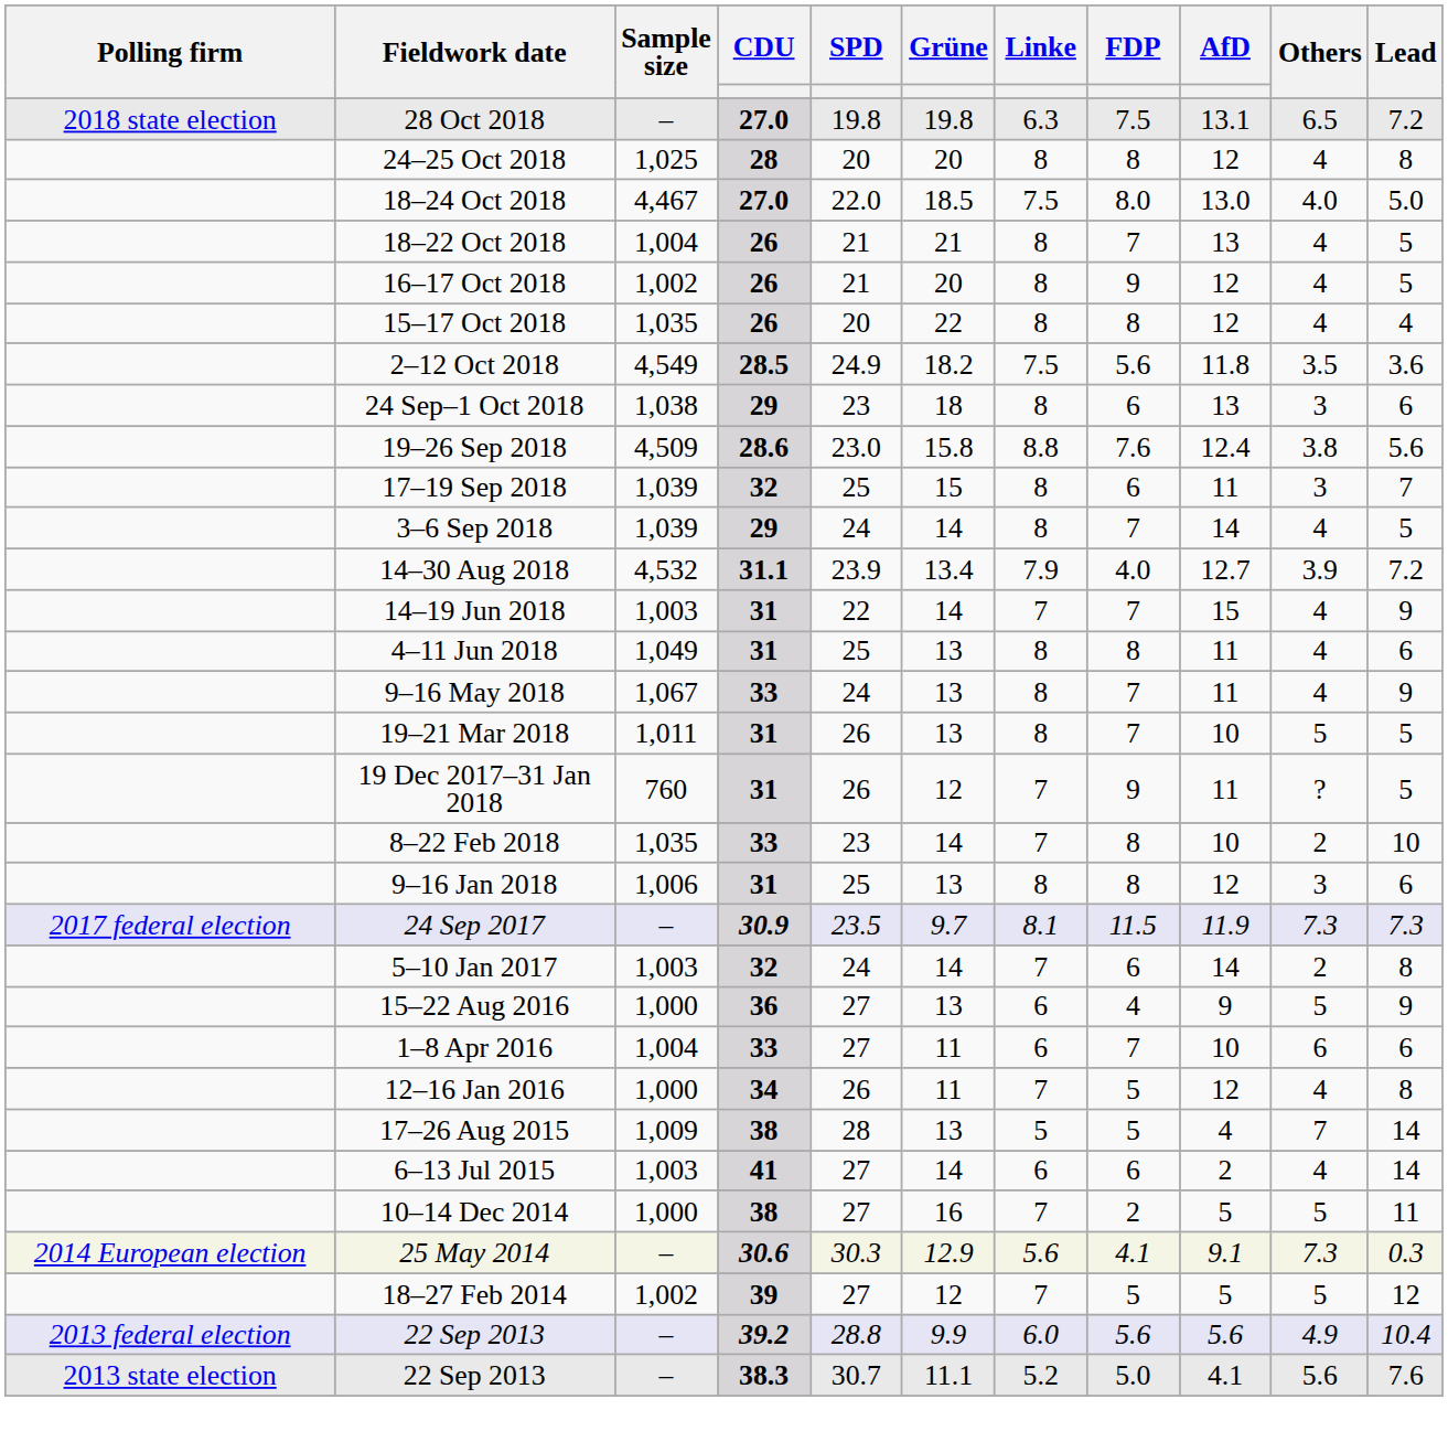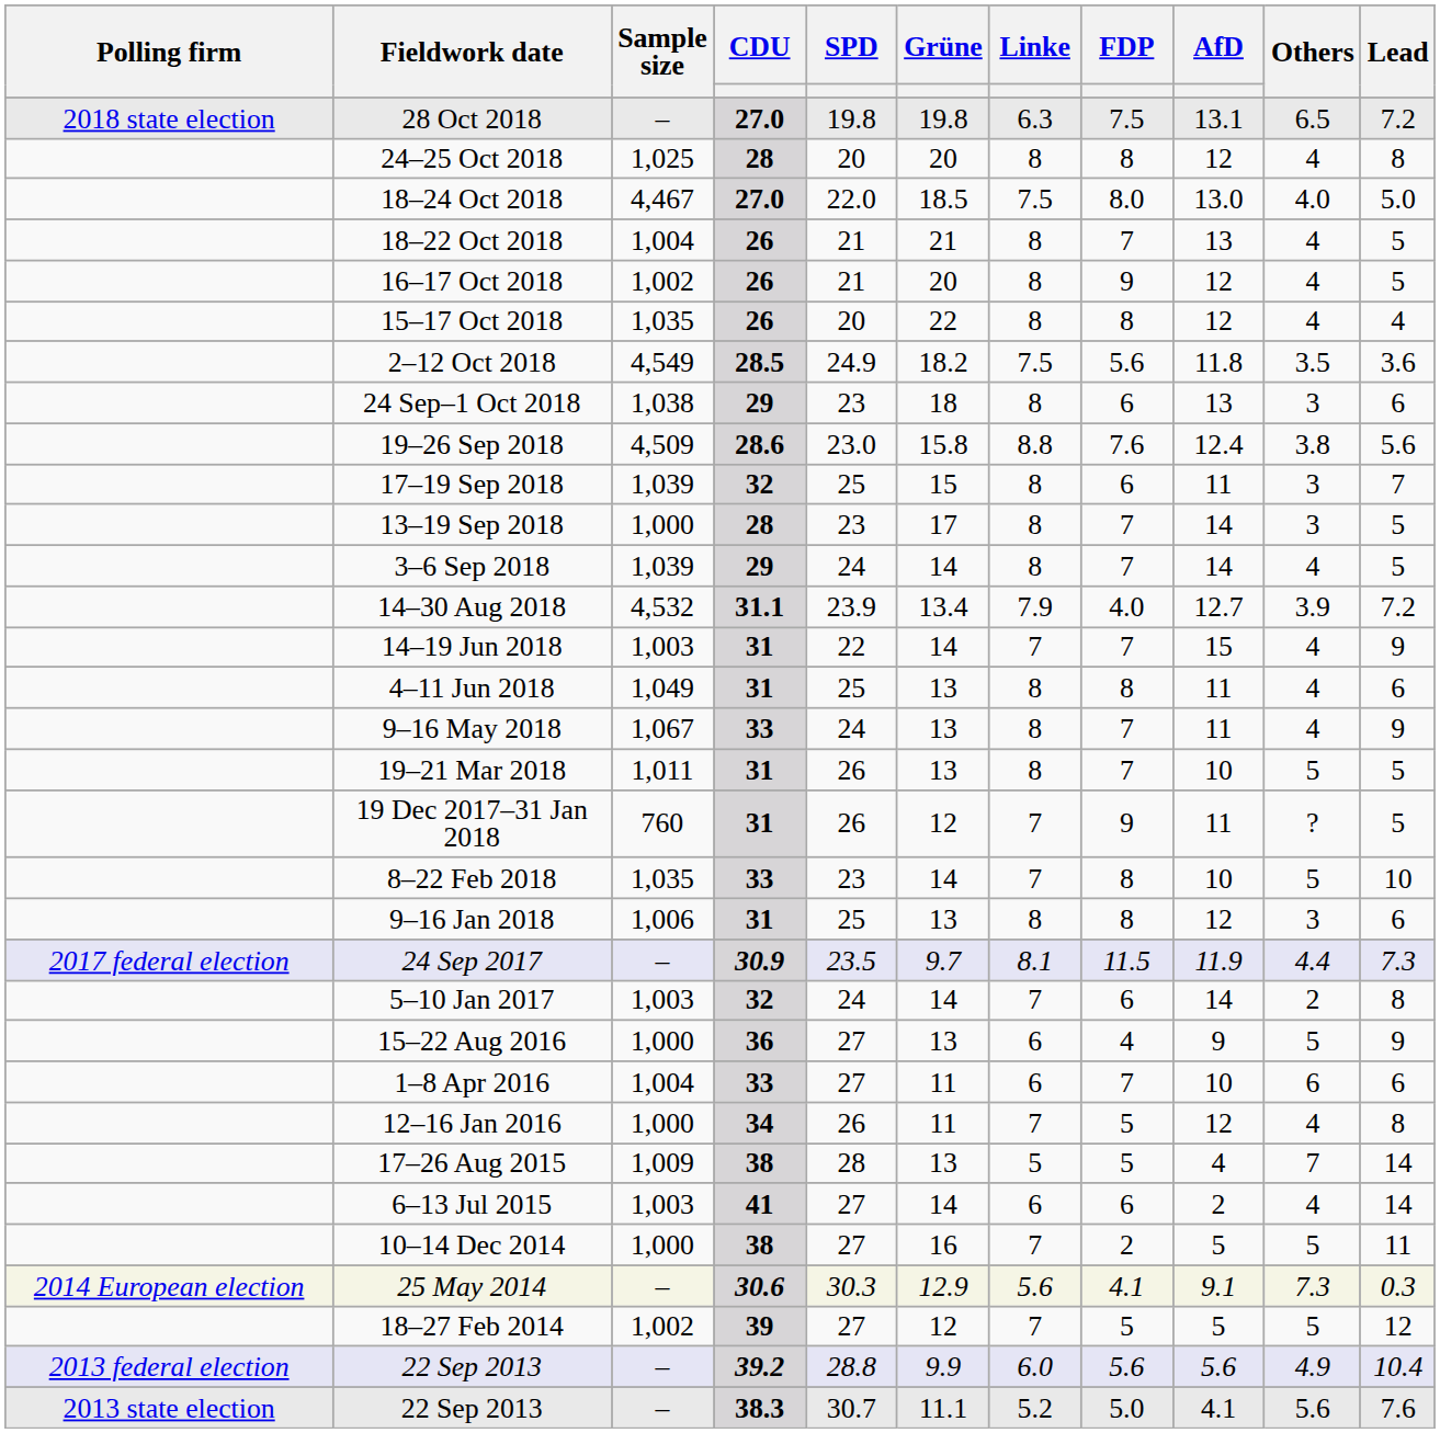+ row: 13–19 Sep 2018 | 1,000 | 28 | 23 | 17 | 8 | 7 | 14 | 3 | 5
8–22 Feb 2018 | Others: 2 -> 5
24 Sep 2017 | Others: 7.3 -> 4.4
